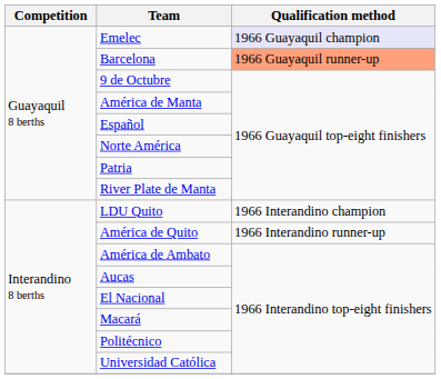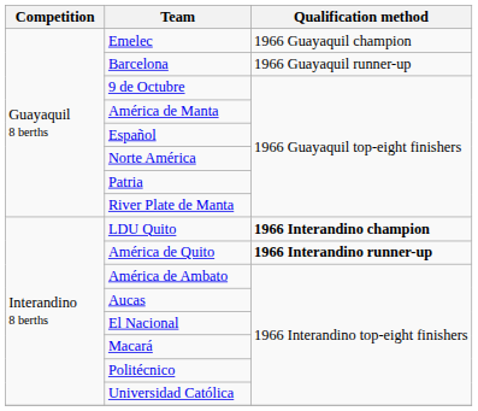Emelec | Qualification method: lavender background -> no background
Barcelona | Qualification method: lightsalmon background -> no background
LDU Quito | Qualification method: normal -> bold
América de Quito | Qualification method: normal -> bold
